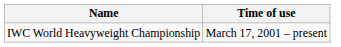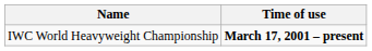IWC World Heavyweight Championship | Time of use: normal -> bold
